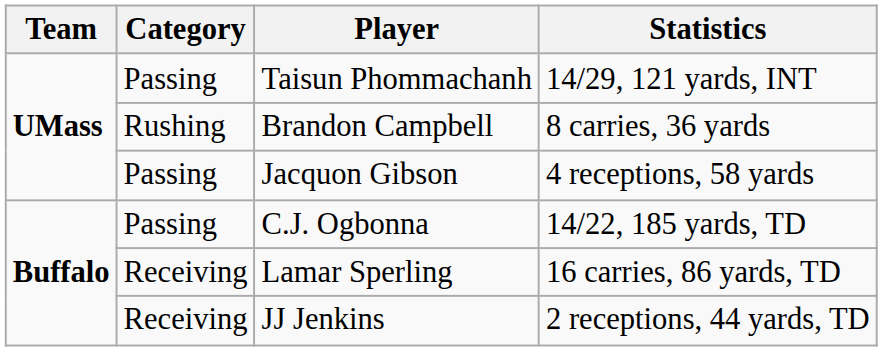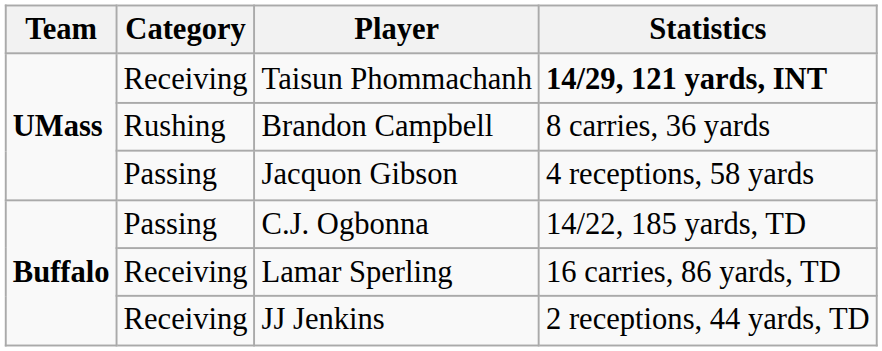Taisun Phommachanh | Category: Passing -> Receiving
Taisun Phommachanh | Statistics: normal -> bold
